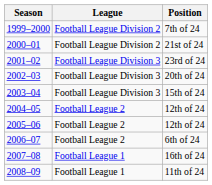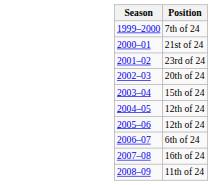- column: League | Football League Division 2 | Football League Division 2 | Football League Division 3 | Football League Division 3 | Football League Division 3 | Football League 2 | Football League 2 | Football League 2 | Football League 1 | Football League 1
